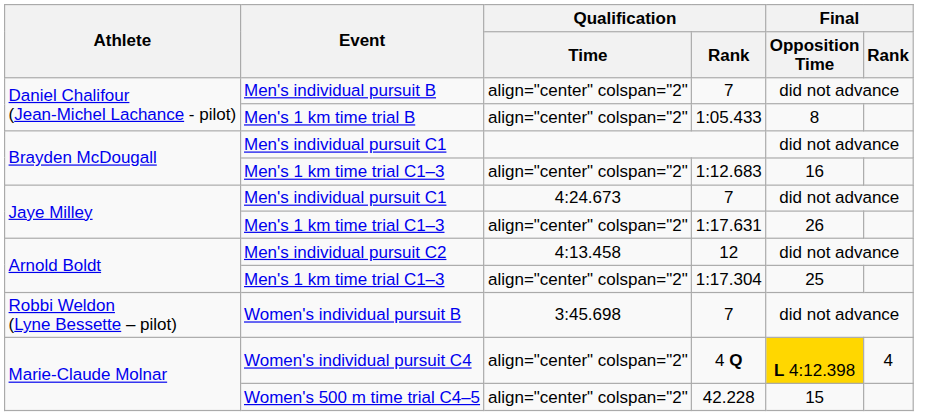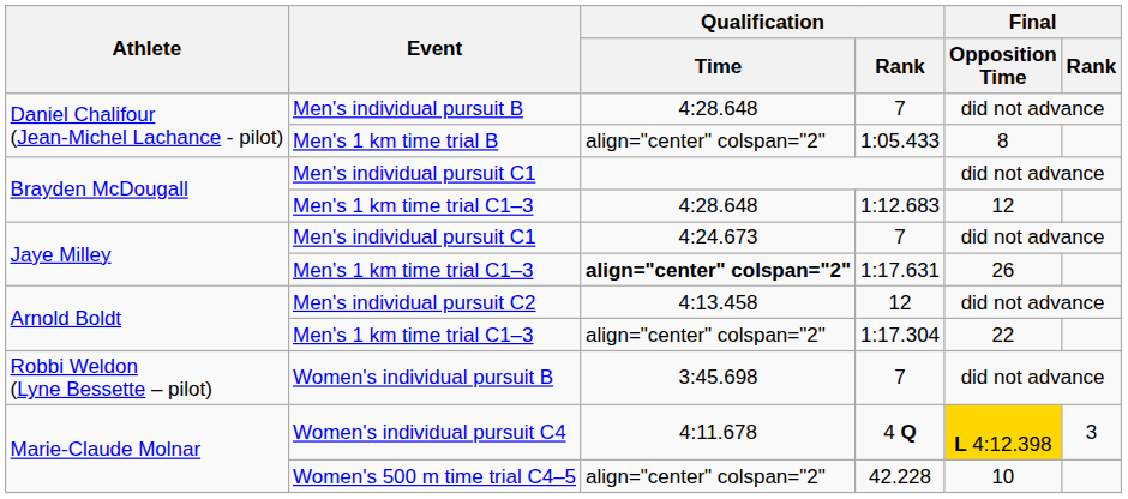Men's individual pursuit B / 7 | Qualification / Time: align="center" colspan="2" -> 4:28.648
1:12.683 | Qualification / Time: align="center" colspan="2" -> 4:28.648
1:12.683 | Final / Opposition Time: 16 -> 12
1:17.631 | Qualification / Time: normal -> bold
1:17.304 | Final / Opposition Time: 25 -> 22
4 Q | Qualification / Time: align="center" colspan="2" -> 4:11.678
4 Q | Final / Rank: 4 -> 3
42.228 | Final / Opposition Time: 15 -> 10
